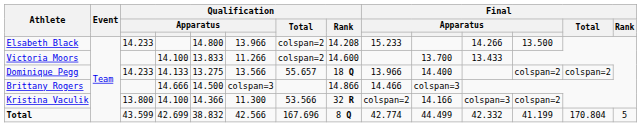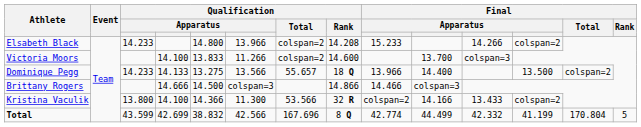Elsabeth Black | column 12: 13.500 -> colspan=2
Victoria Moors | column 11: 13.433 -> colspan=3
Dominique Pegg | column 12: colspan=2 -> 13.500
Kristina Vaculik | column 11: colspan=3 -> 13.433
